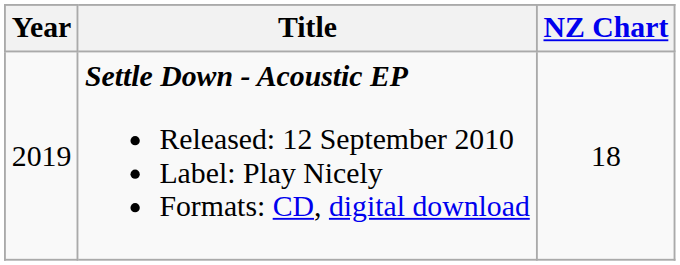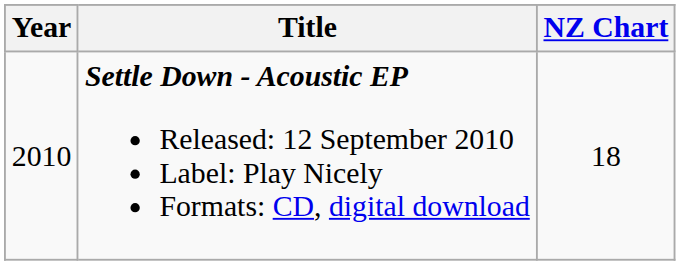row 2 | Year: 2019 -> 2010
